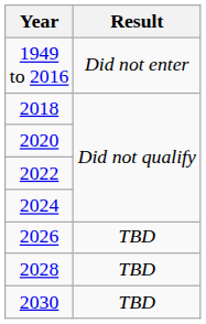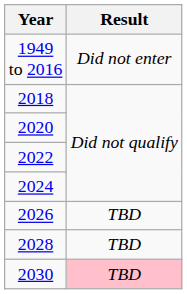2030 | Result: no background -> pink background
